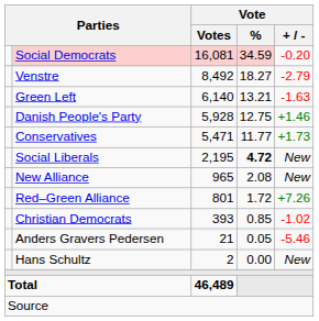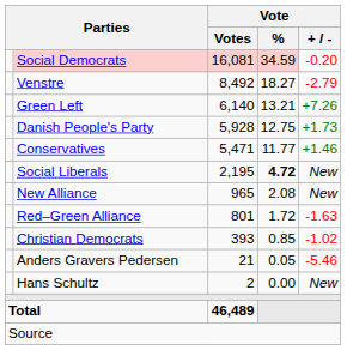Green Left | Vote / + / -: -1.63 -> +7.26
Danish People's Party | Vote / + / -: +1.46 -> +1.73
Conservatives | Vote / + / -: +1.73 -> +1.46
Red–Green Alliance | Vote / + / -: +7.26 -> -1.63
